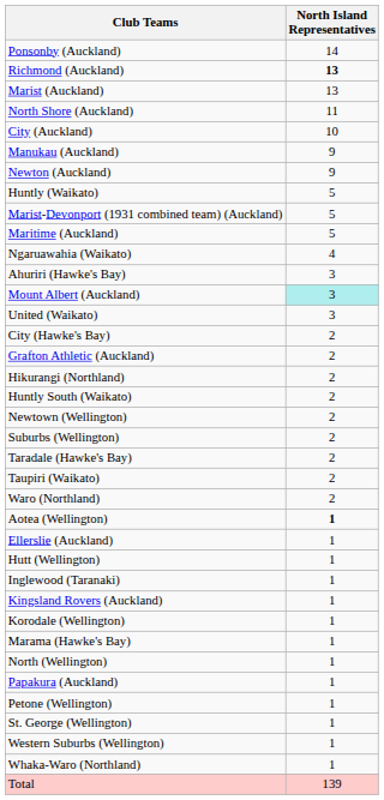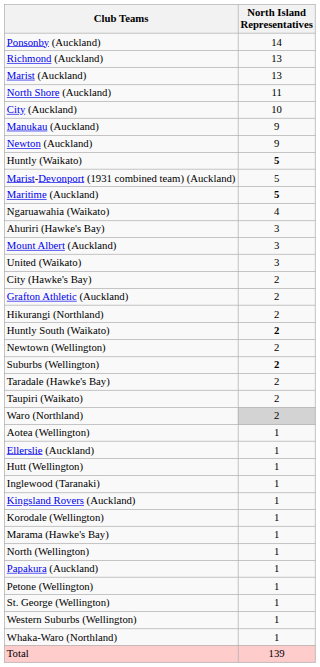Richmond (Auckland) | North Island Representatives: bold -> normal
Huntly (Waikato) | North Island Representatives: normal -> bold
Maritime (Auckland) | North Island Representatives: normal -> bold
Mount Albert (Auckland) | North Island Representatives: paleturquoise background -> no background
Huntly South (Waikato) | North Island Representatives: normal -> bold
Suburbs (Wellington) | North Island Representatives: normal -> bold
Waro (Northland) | North Island Representatives: no background -> lightgrey background
Aotea (Wellington) | North Island Representatives: bold -> normal
